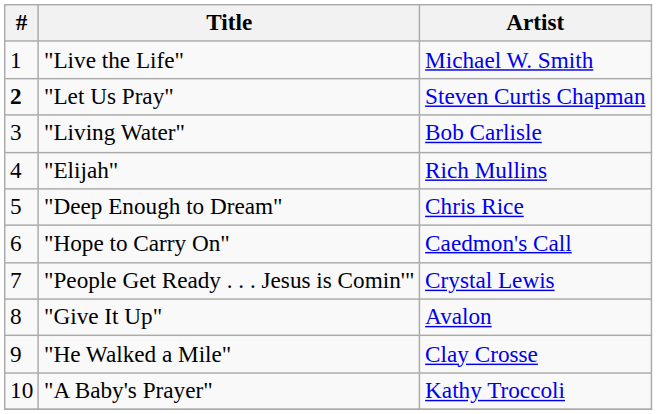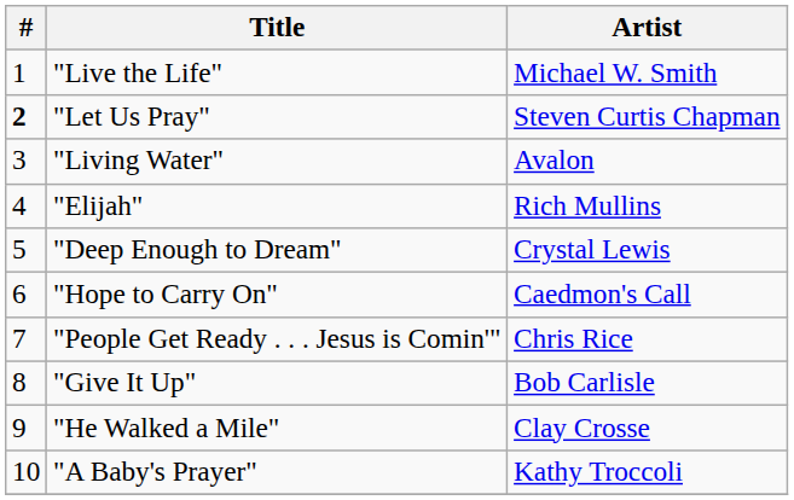"Living Water" | Artist: Bob Carlisle -> Avalon
"Deep Enough to Dream" | Artist: Chris Rice -> Crystal Lewis
"People Get Ready . . . Jesus is Comin'" | Artist: Crystal Lewis -> Chris Rice
"Give It Up" | Artist: Avalon -> Bob Carlisle
